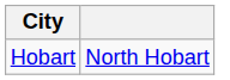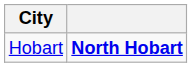Hobart | column 2: normal -> bold
